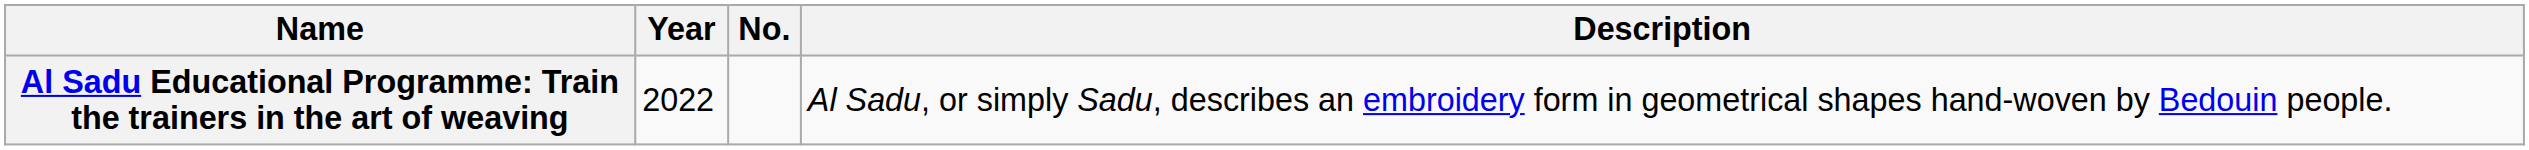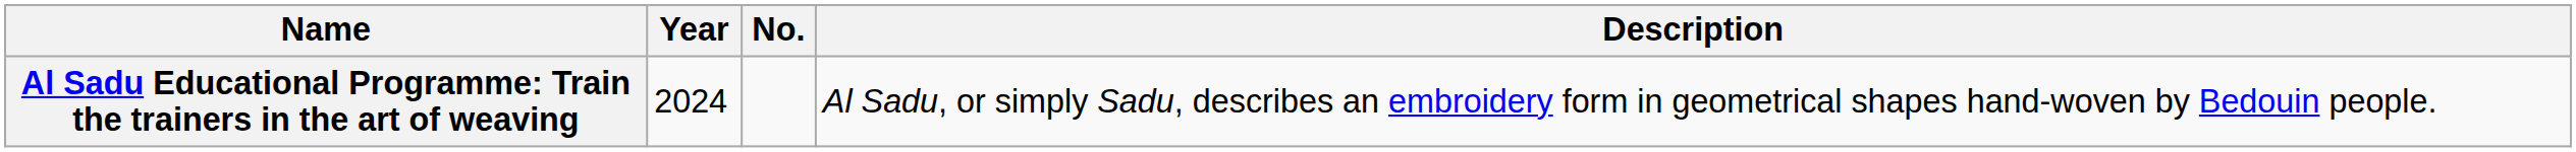row 2 | Year: 2022 -> 2024
